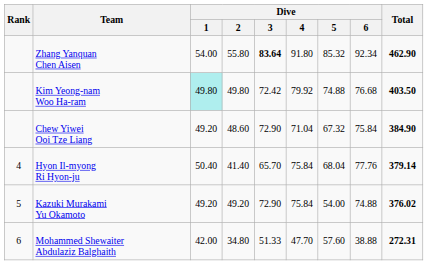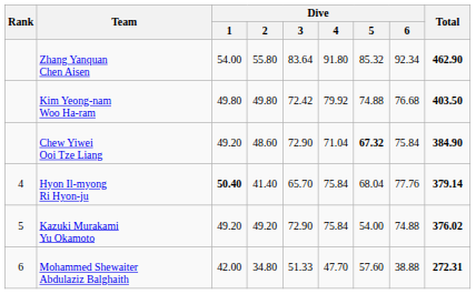Zhang Yanquan Chen Aisen | Dive / 3: bold -> normal
Kim Yeong-nam Woo Ha-ram | Dive / 1: paleturquoise background -> no background
Chew Yiwei Ooi Tze Liang | Dive / 5: normal -> bold
Hyon Il-myong Ri Hyon-ju | Dive / 1: normal -> bold
